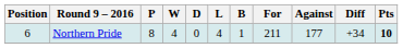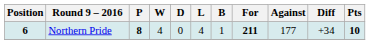Northern Pride | Position: normal -> bold
Northern Pride | P: normal -> bold
Northern Pride | For: normal -> bold
